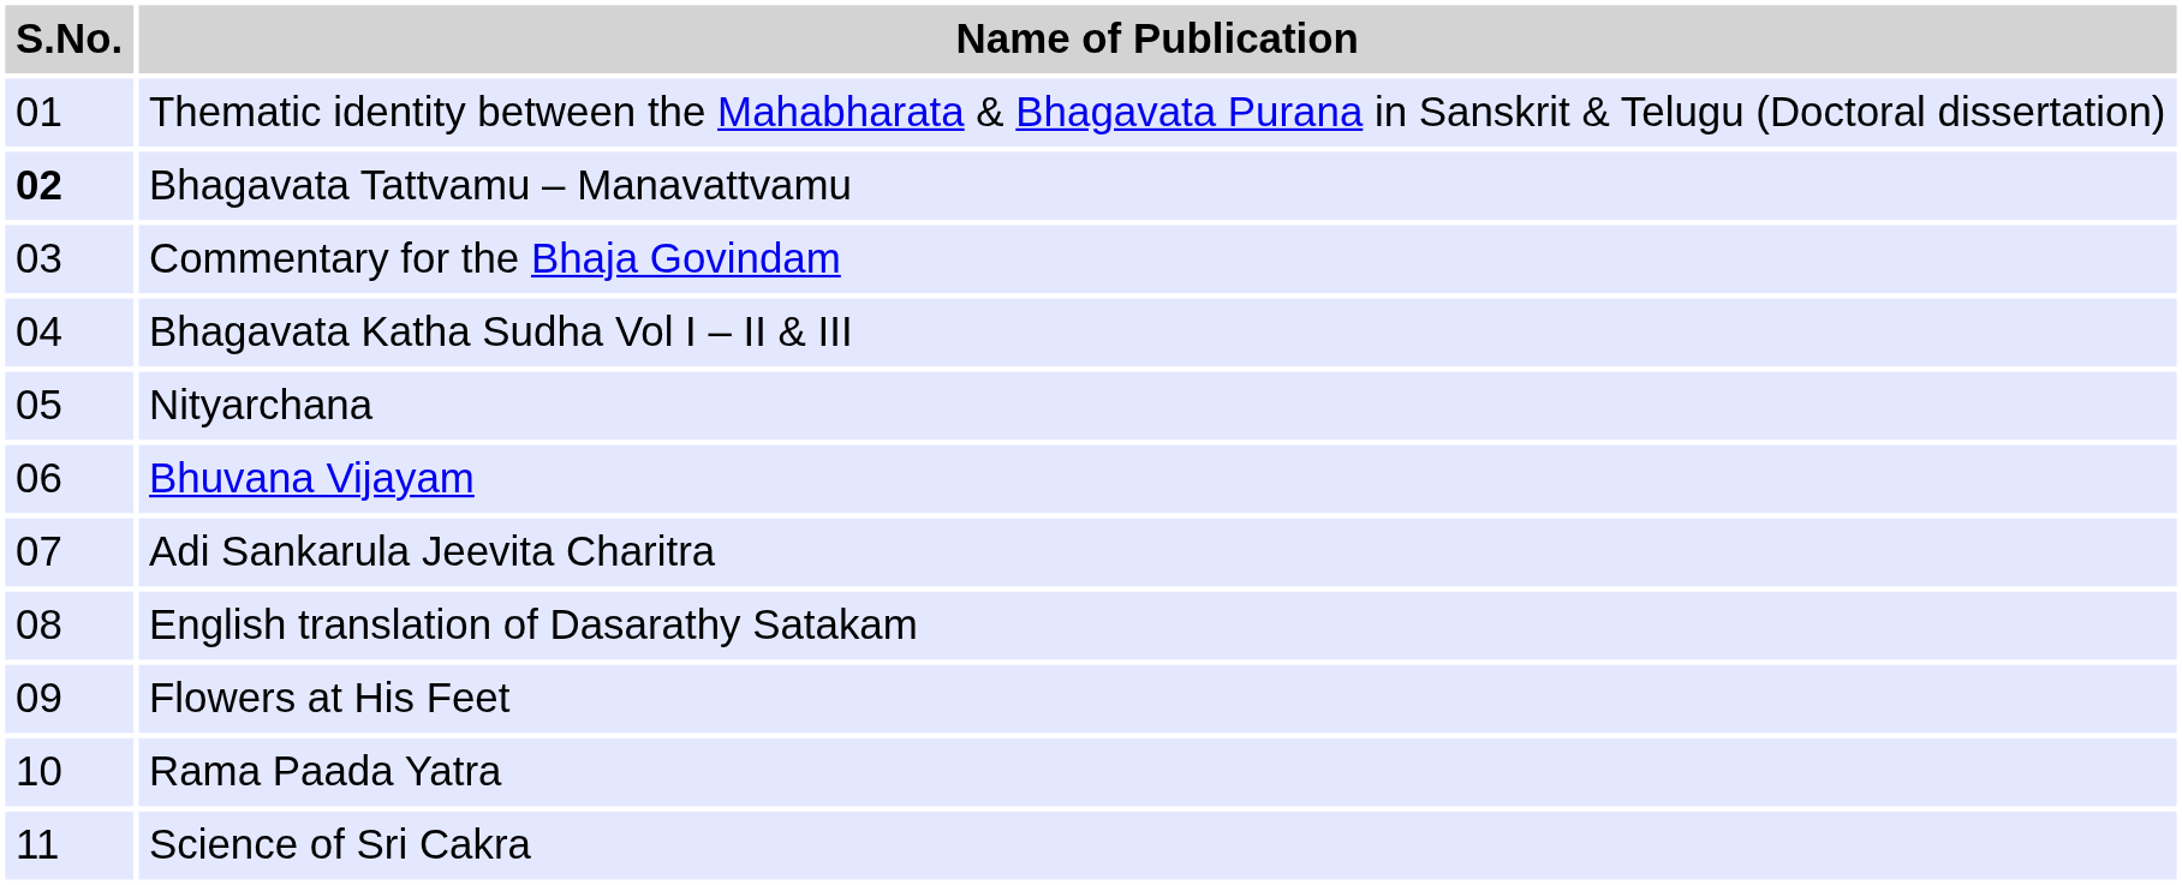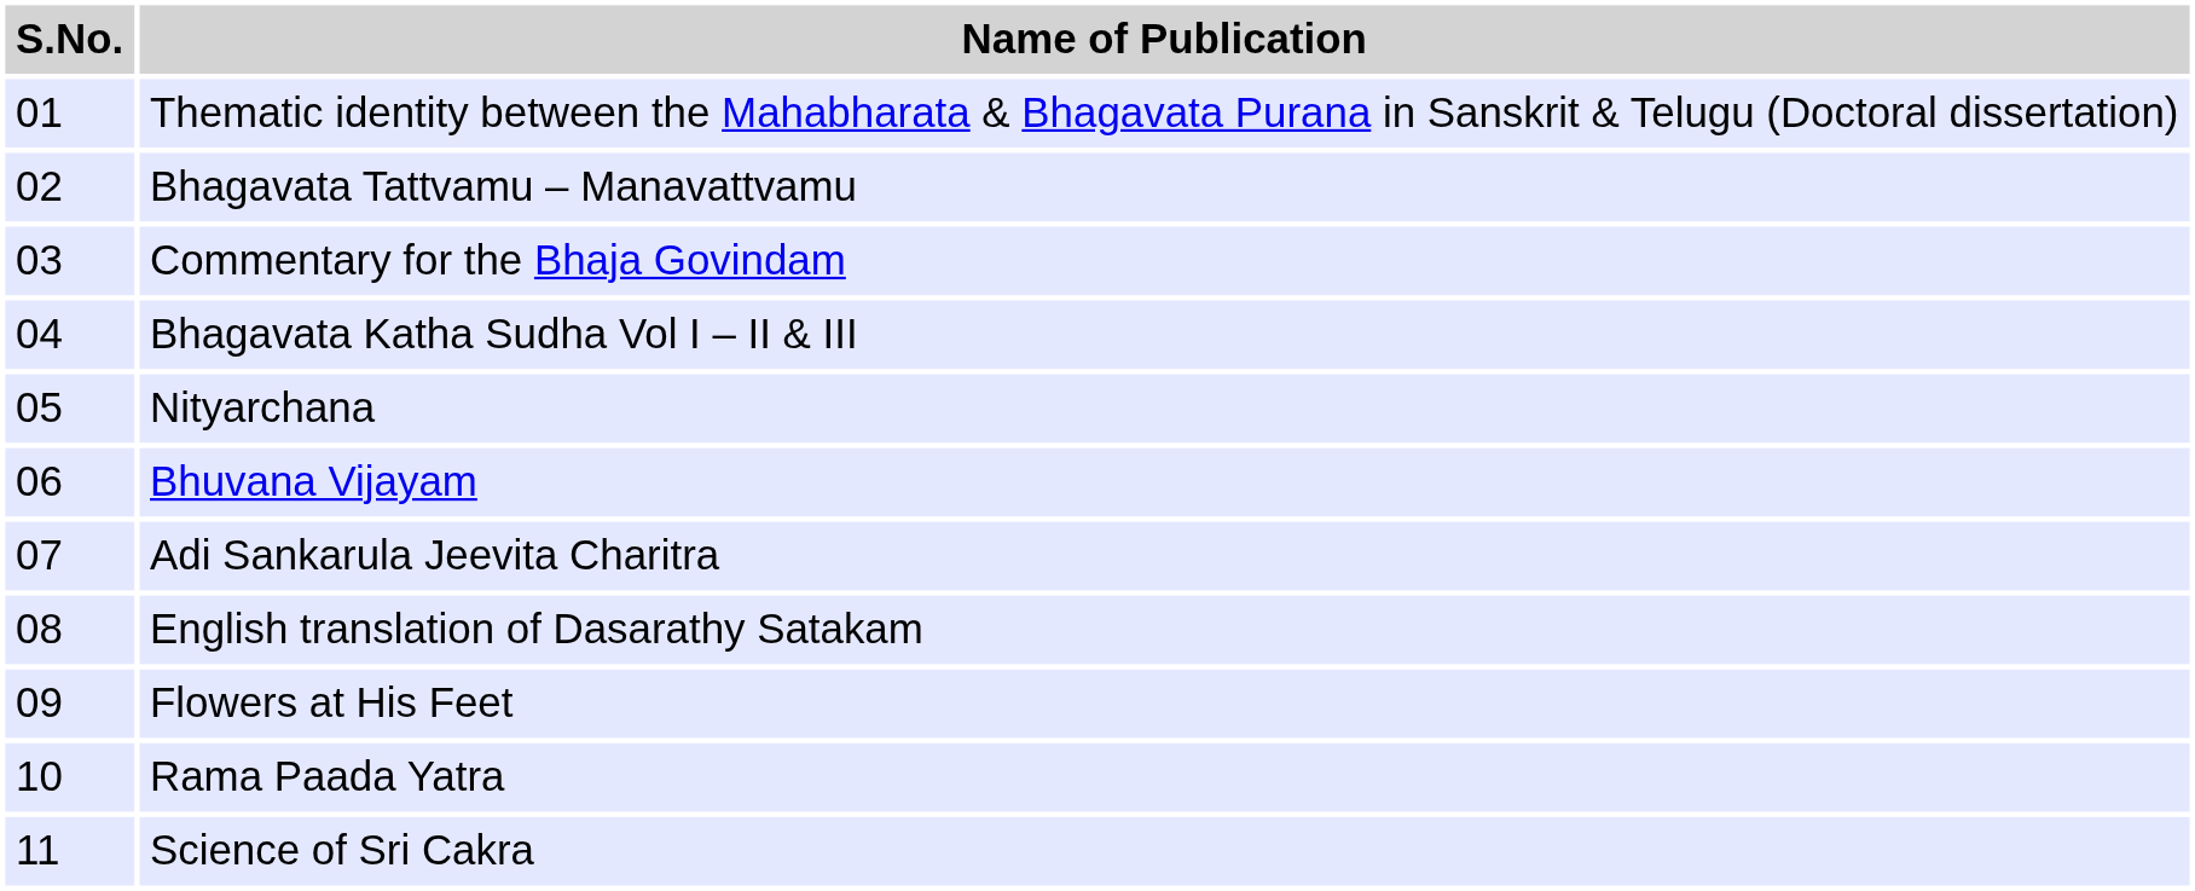Bhagavata Tattvamu – Manavattvamu | S.No.: bold -> normal
